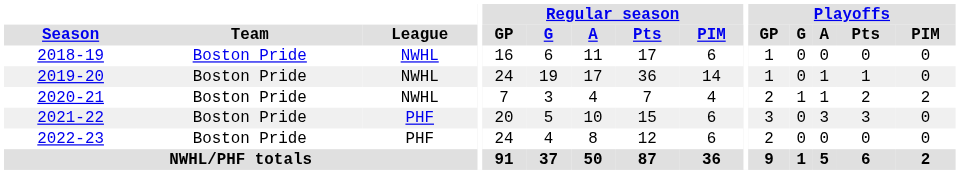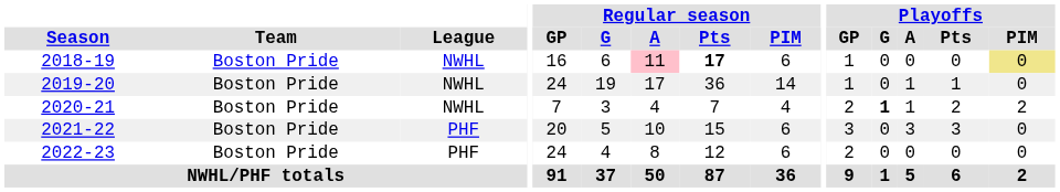2018-19 | Regular season / A: no background -> pink background
2018-19 | Regular season / Pts: normal -> bold
2018-19 | Playoffs / PIM: no background -> khaki background
2020-21 | Playoffs / G: normal -> bold
